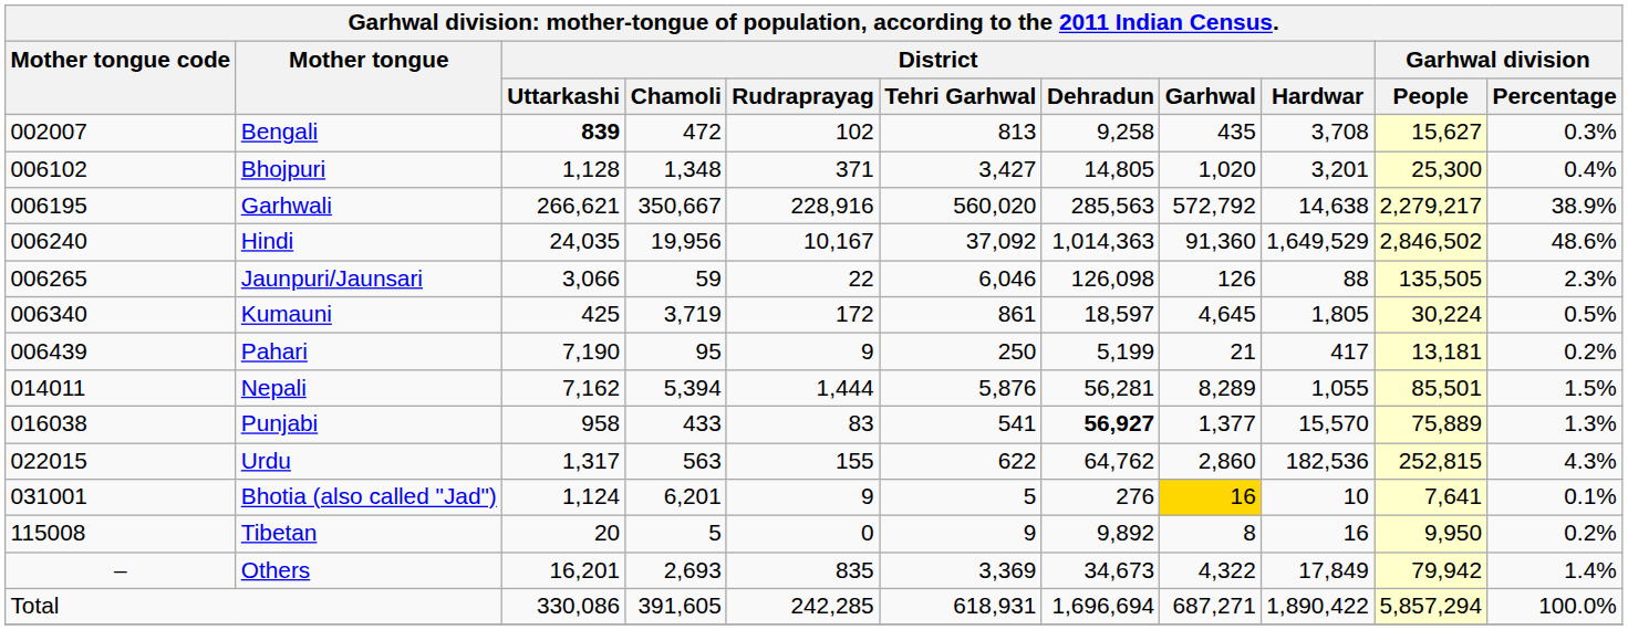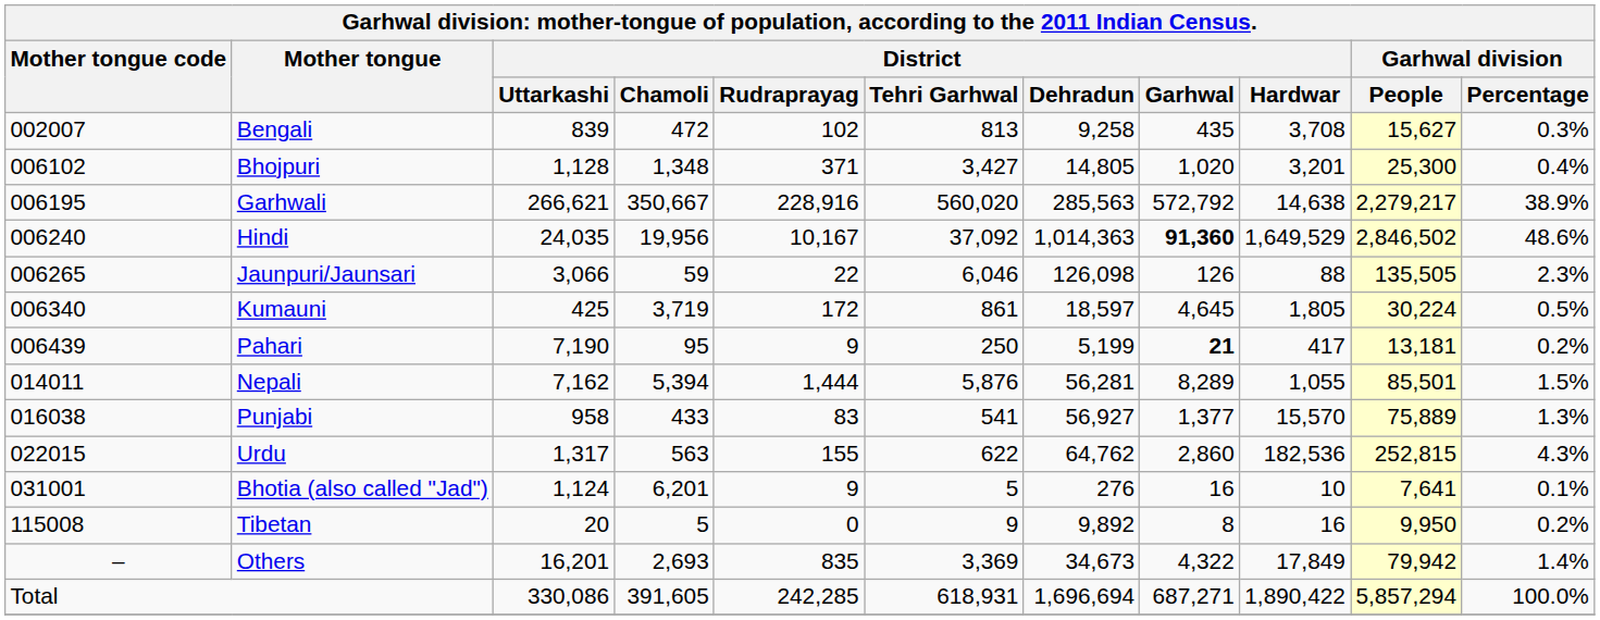Bengali | District / Uttarkashi: bold -> normal
Hindi | District / Garhwal: normal -> bold
Pahari | District / Garhwal: normal -> bold
Punjabi | District / Dehradun: bold -> normal
Bhotia (also called "Jad") | District / Garhwal: gold background -> no background
